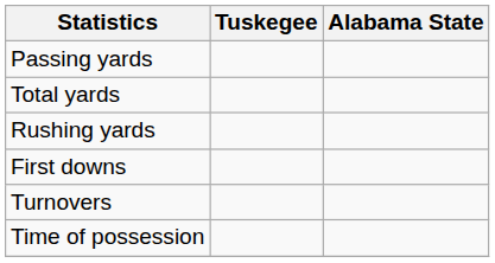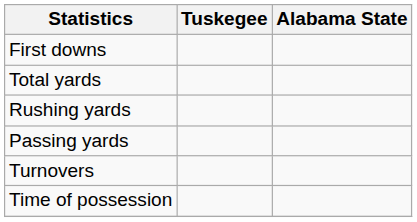rows swapped: First downs <-> Passing yards
